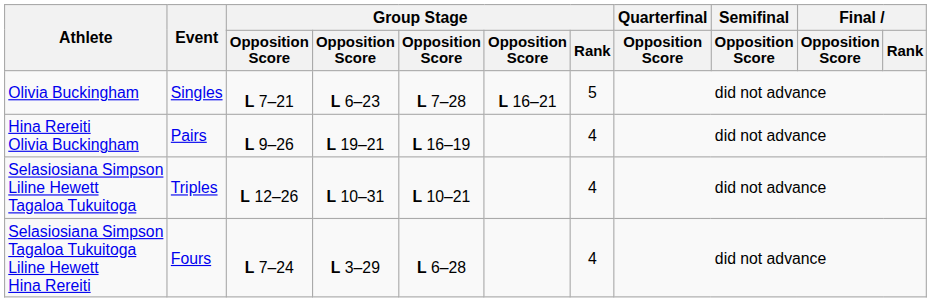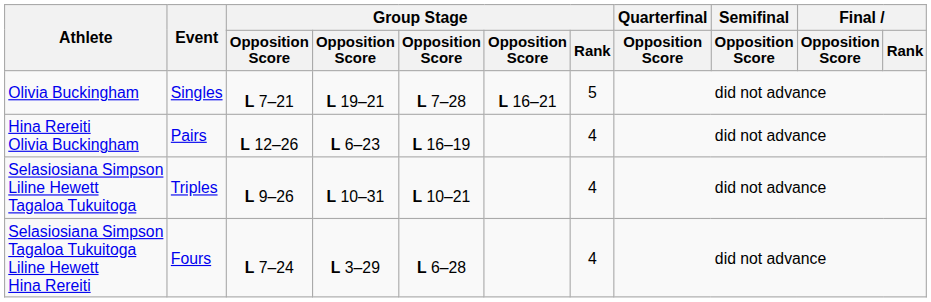Olivia Buckingham | column 4: L 6–23 -> L 19–21
Hina Rereiti Olivia Buckingham | column 3: L 9–26 -> L 12–26
Hina Rereiti Olivia Buckingham | column 4: L 19–21 -> L 6–23
Selasiosiana Simpson Liline Hewett Tagaloa Tukuitoga | column 3: L 12–26 -> L 9–26
